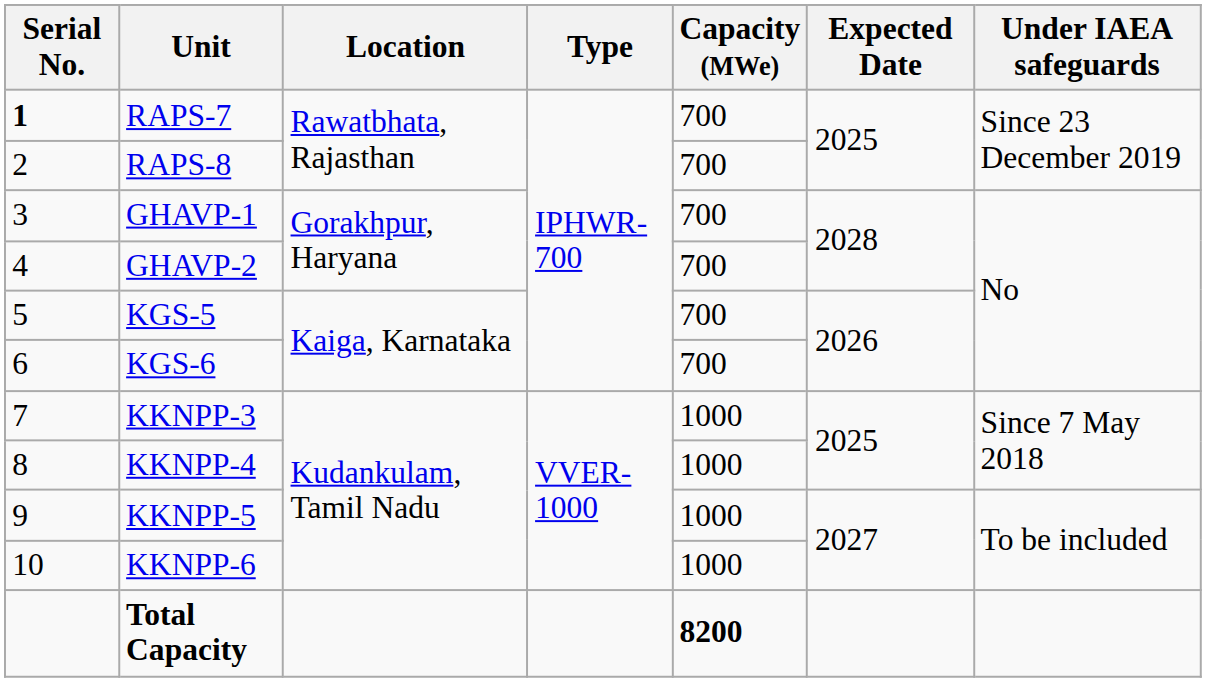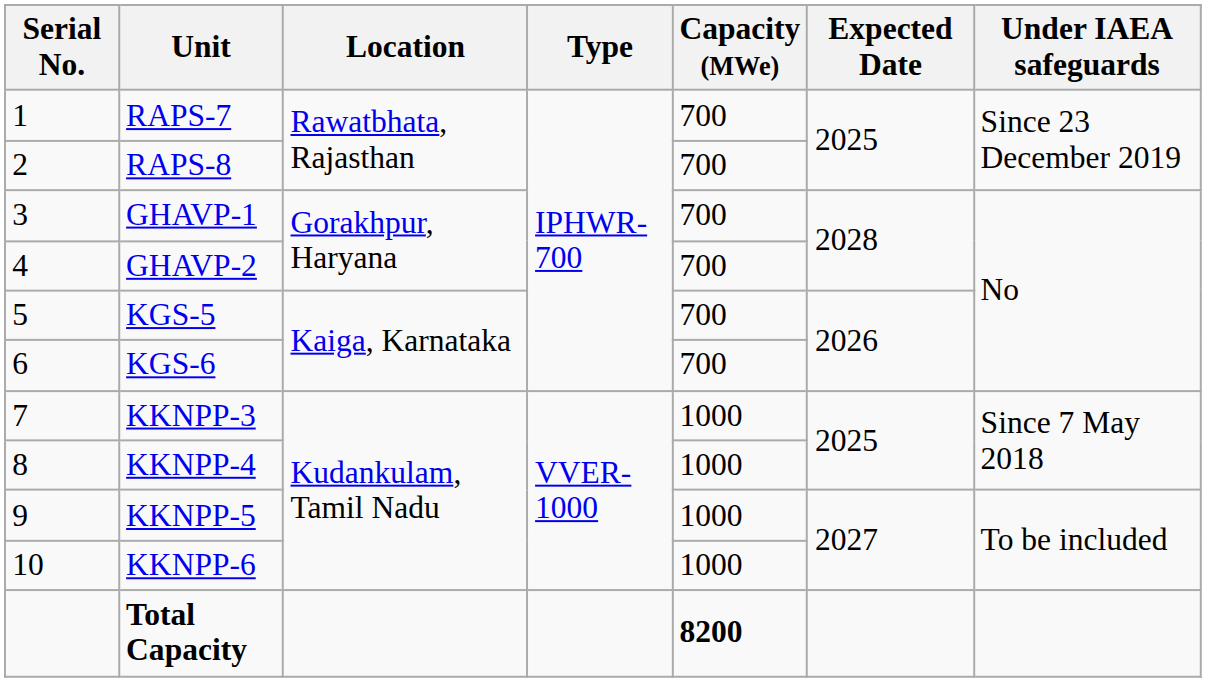RAPS-7 | Serial No.: bold -> normal
